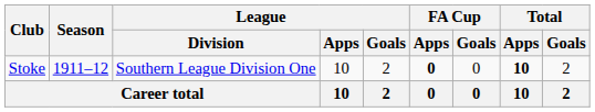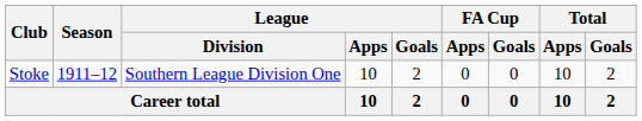Stoke | FA Cup / Apps: bold -> normal
Stoke | Total / Apps: bold -> normal
